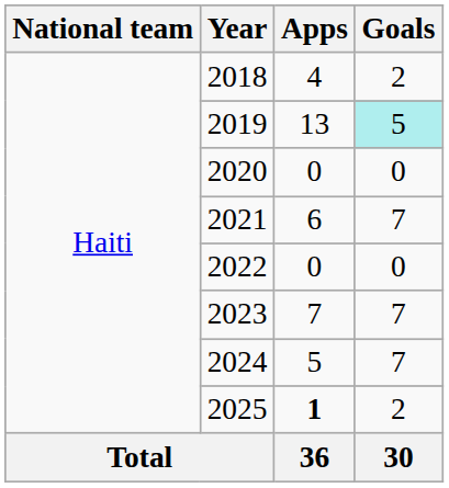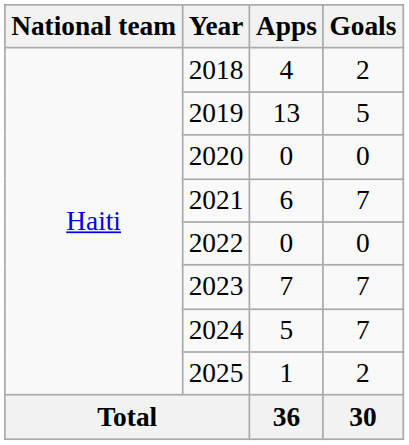2019 | Goals: paleturquoise background -> no background
2025 | Apps: bold -> normal
